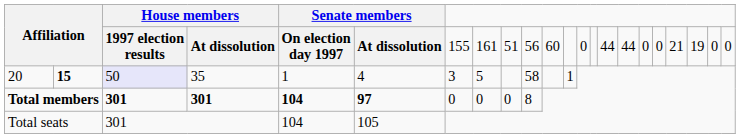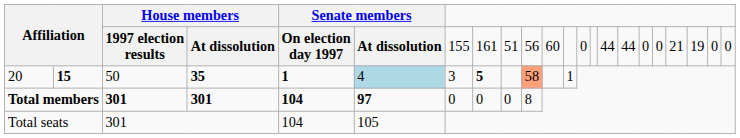20 | column 3: lavender background -> no background
20 | column 4: normal -> bold
20 | column 5: normal -> bold
20 | column 6: no background -> lightblue background
20 | column 8: normal -> bold
20 | column 10: no background -> lightsalmon background
